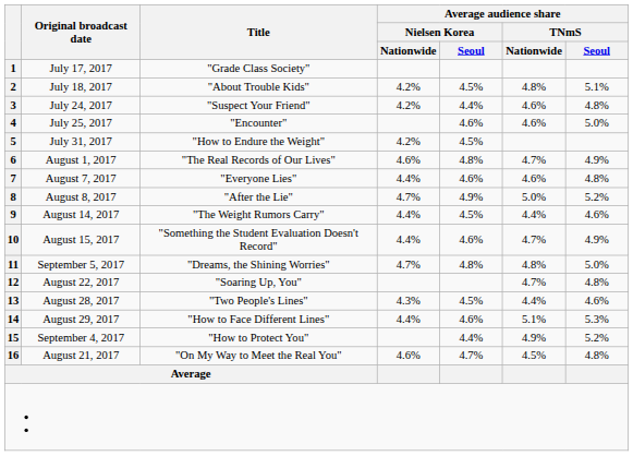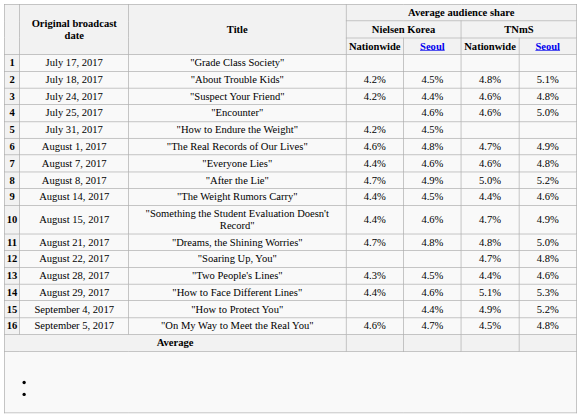11 | Original broadcast date: September 5, 2017 -> August 21, 2017
16 | Original broadcast date: August 21, 2017 -> September 5, 2017
